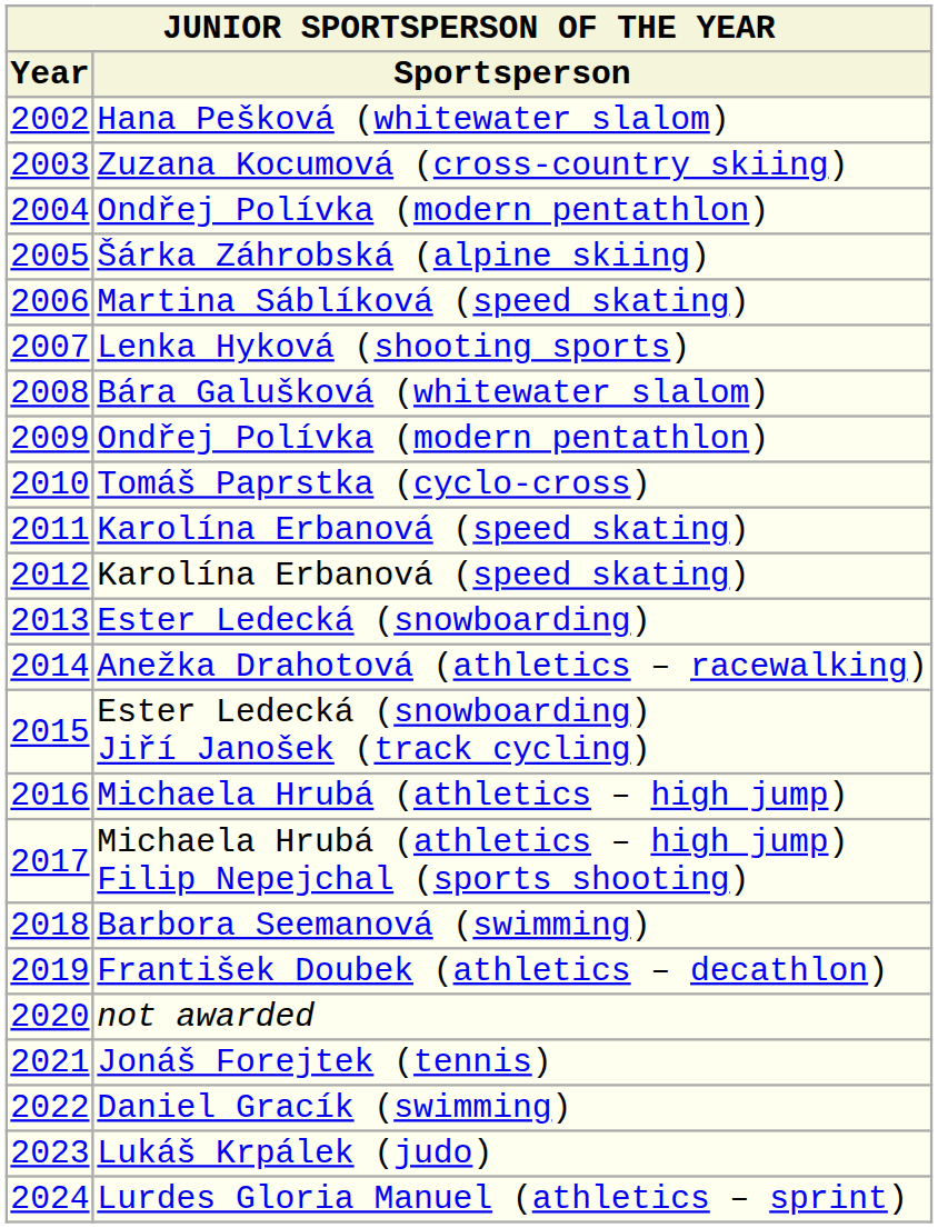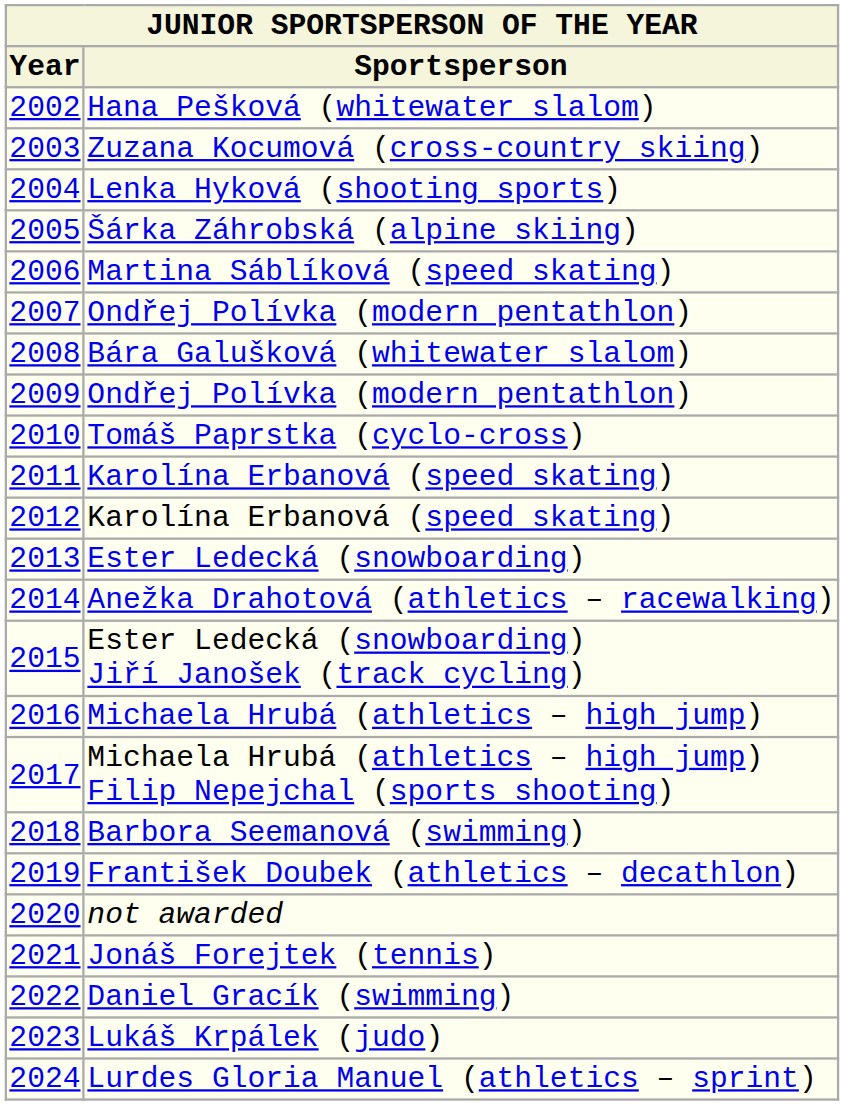row 5 | Sportsperson: Ondřej Polívka (modern pentathlon) -> Lenka Hyková (shooting sports)
row 8 | Sportsperson: Lenka Hyková (shooting sports) -> Ondřej Polívka (modern pentathlon)
